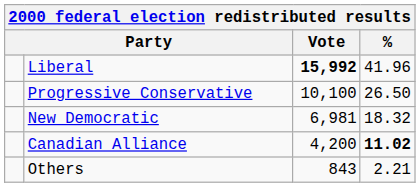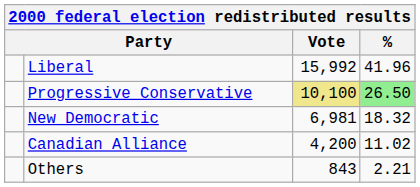Liberal | Vote: bold -> normal
Progressive Conservative | Vote: no background -> khaki background
Progressive Conservative | %: no background -> lightgreen background
Canadian Alliance | %: bold -> normal
